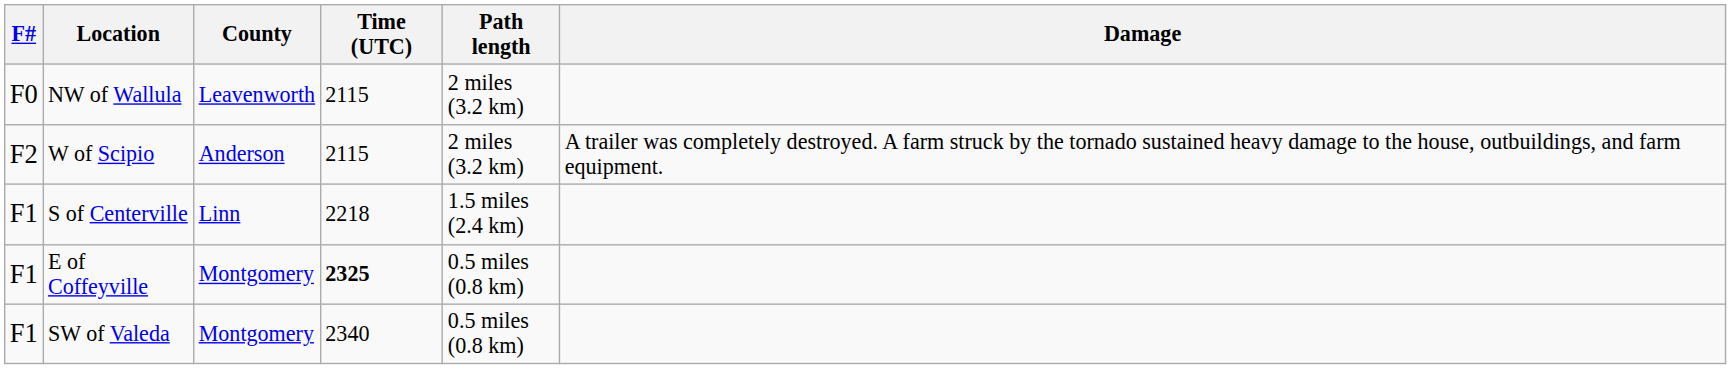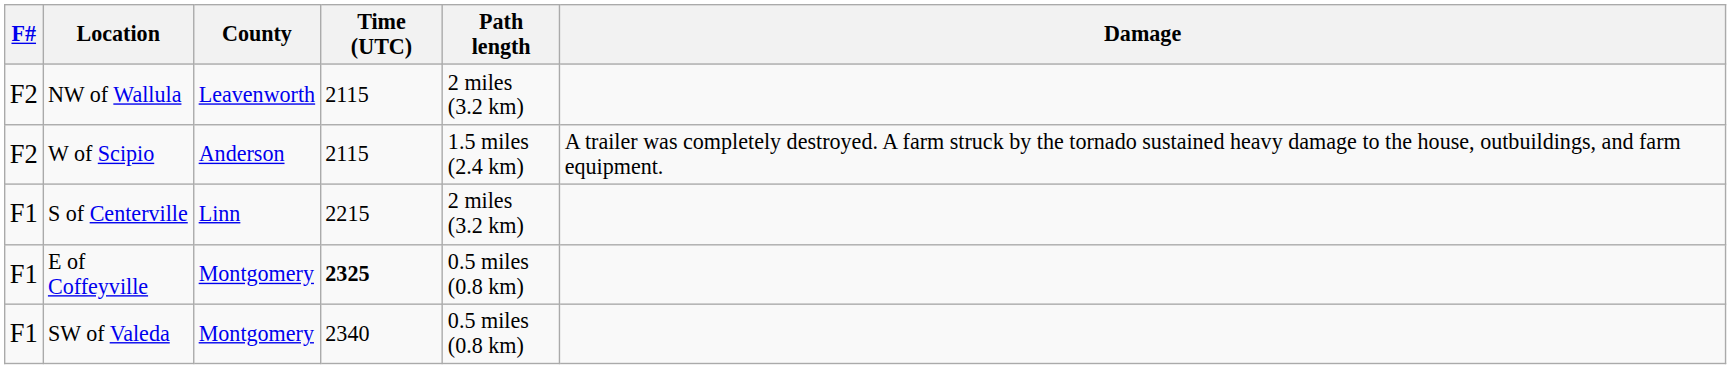NW of Wallula | F#: F0 -> F2
W of Scipio | Path length: 2 miles (3.2 km) -> 1.5 miles (2.4 km)
S of Centerville | Time (UTC): 2218 -> 2215
S of Centerville | Path length: 1.5 miles (2.4 km) -> 2 miles (3.2 km)
